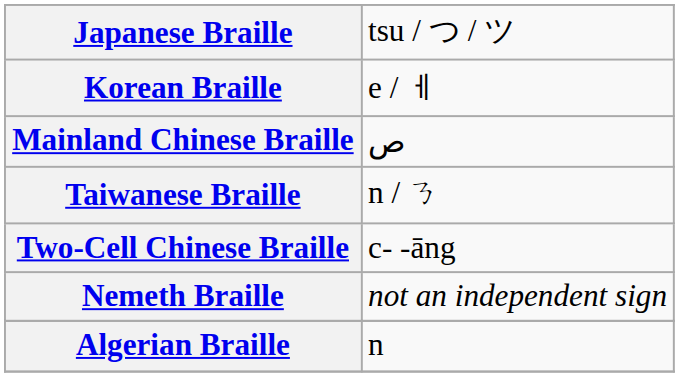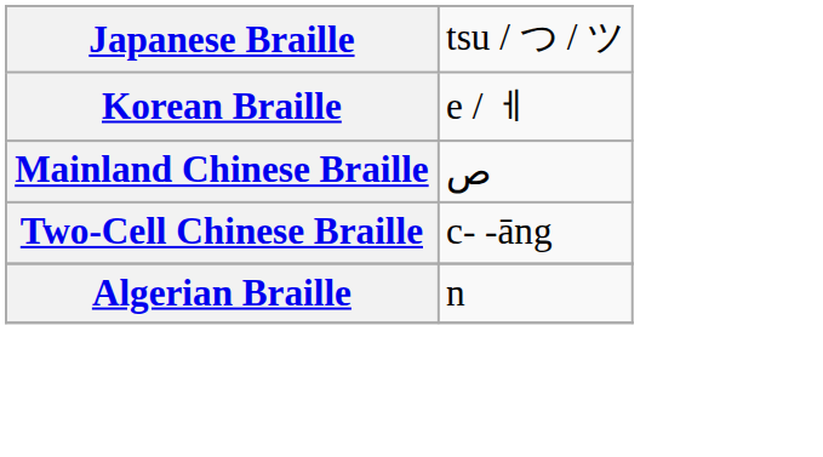- row: Taiwanese Braille | n / ㄋ
- row: Nemeth Braille | not an independent sign
